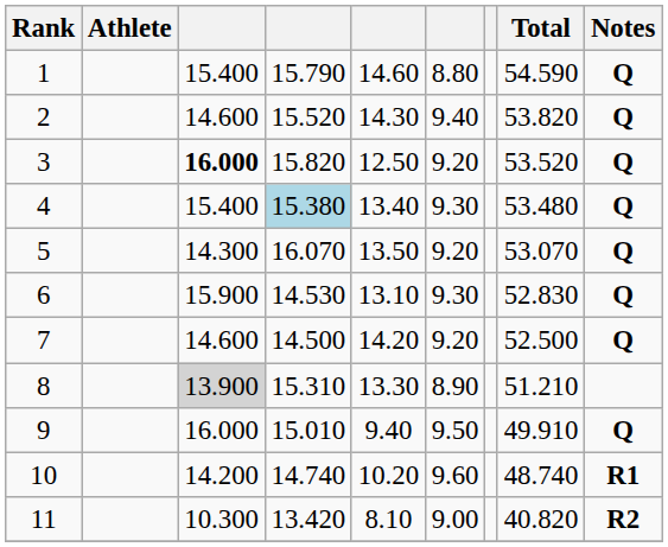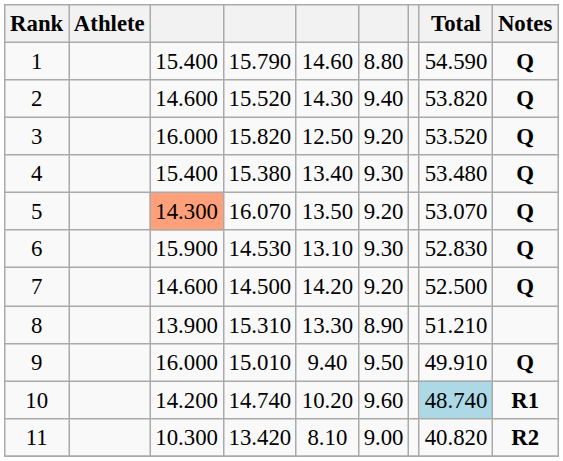3 | column 3: bold -> normal
4 | column 4: lightblue background -> no background
5 | column 3: no background -> lightsalmon background
8 | column 3: lightgrey background -> no background
10 | Total: no background -> lightblue background
